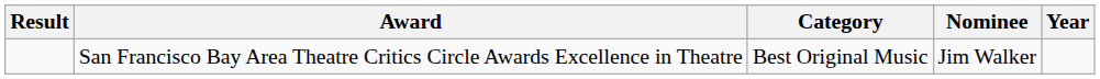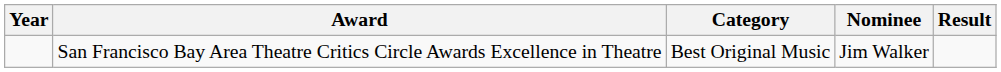columns swapped: Year <-> Result
